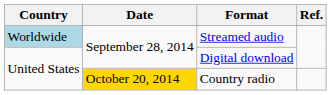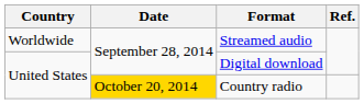Streamed audio | Country: lightblue background -> no background
